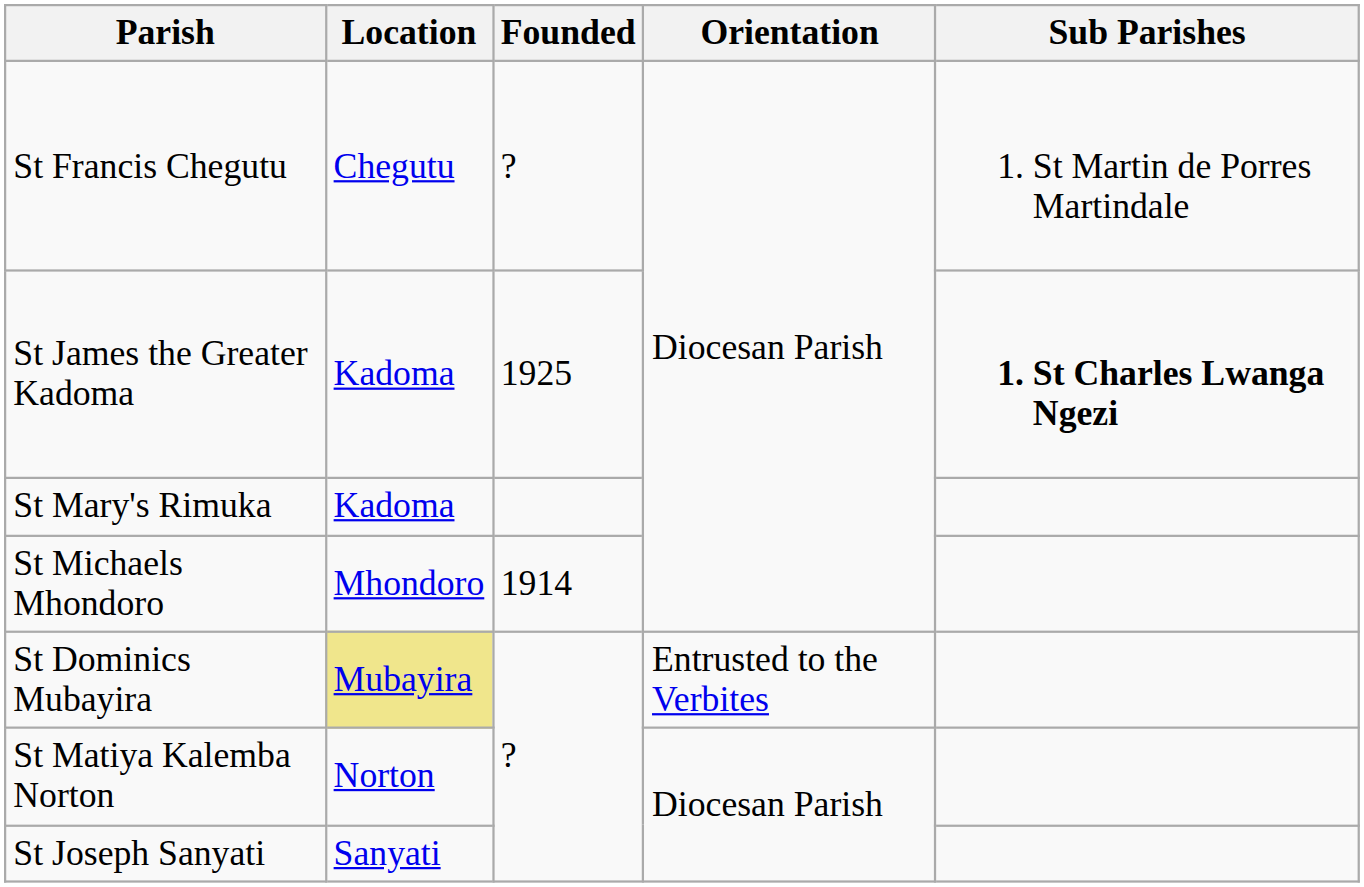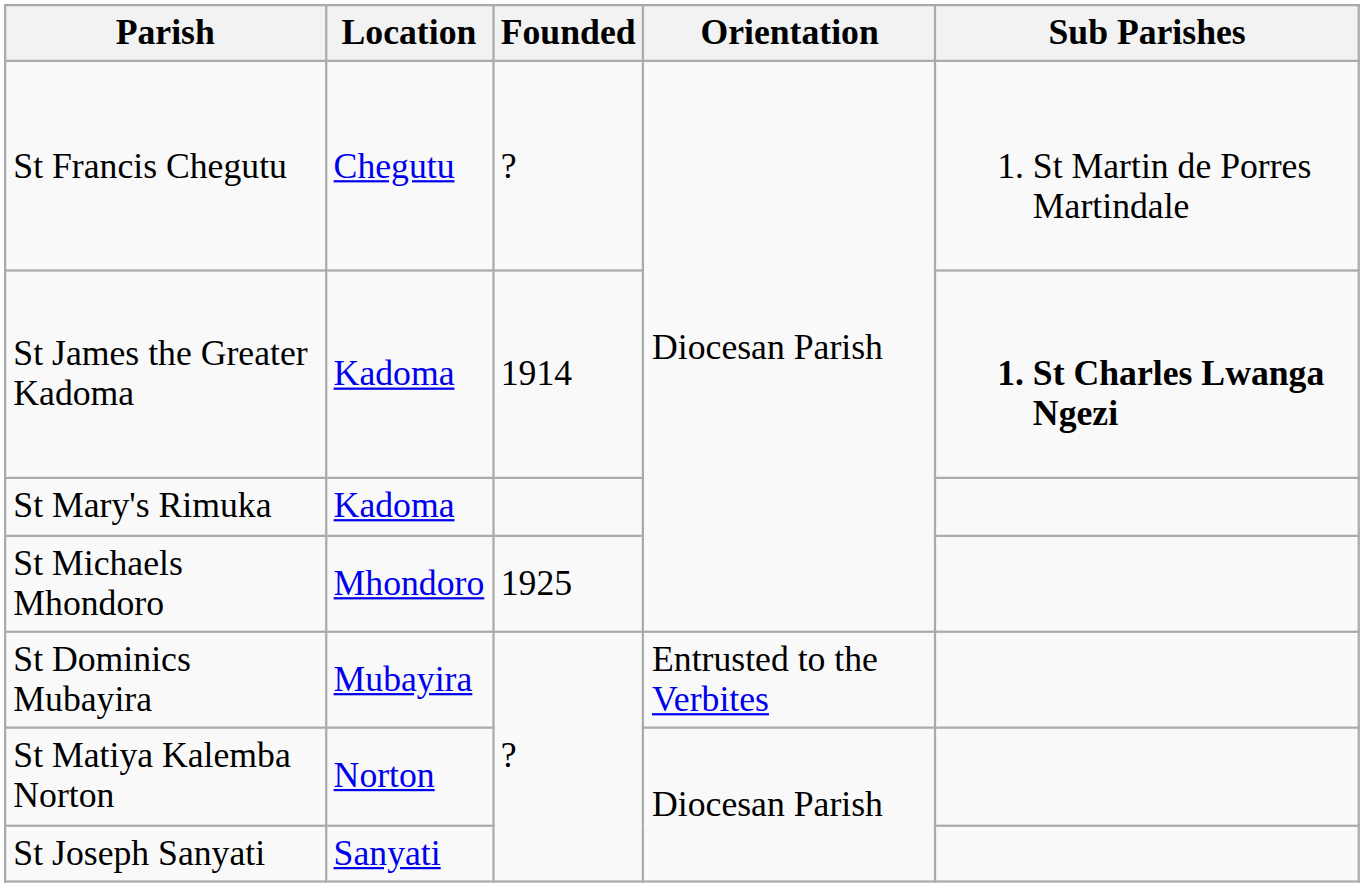St James the Greater Kadoma | Founded: 1925 -> 1914
St Michaels Mhondoro | Founded: 1914 -> 1925
St Dominics Mubayira | Location: khaki background -> no background
